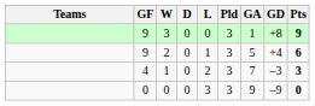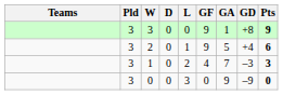columns swapped: Pld <-> GF
